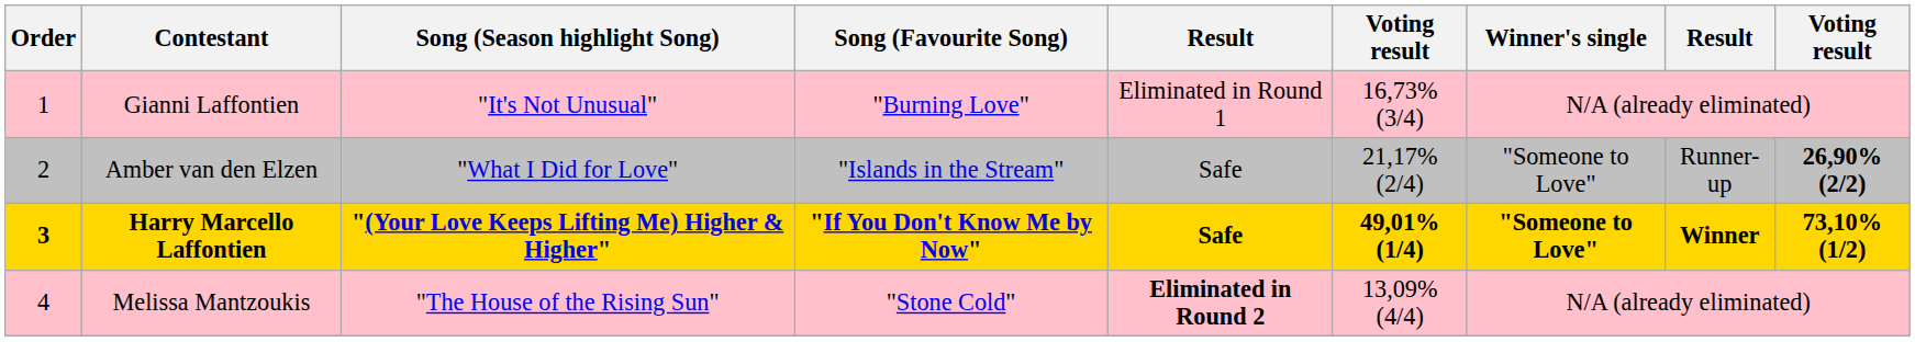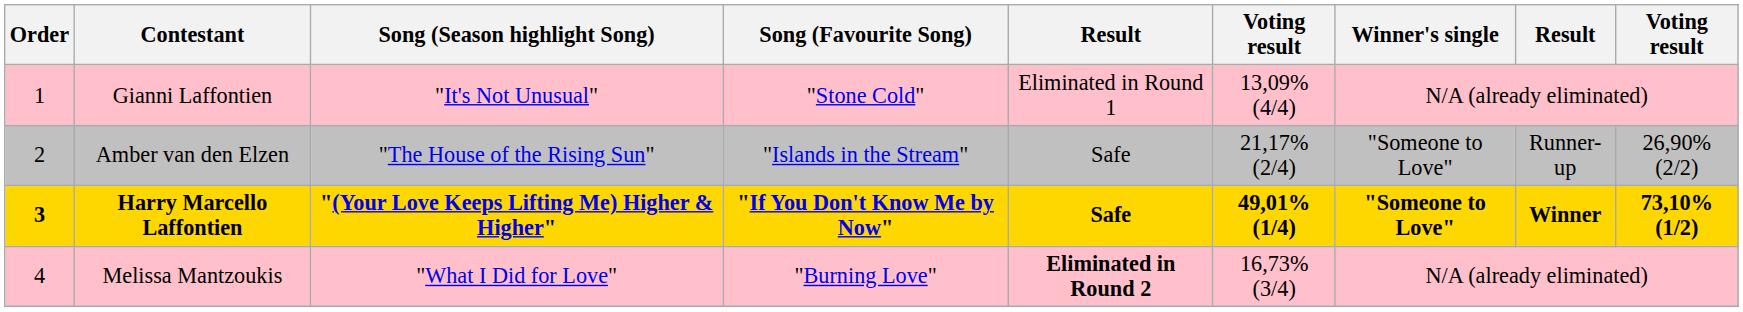Gianni Laffontien | Song (Favourite Song): "Burning Love" -> "Stone Cold"
Gianni Laffontien | column 6: 16,73% (3/4) -> 13,09% (4/4)
Amber van den Elzen | Song (Season highlight Song): "What I Did for Love" -> "The House of the Rising Sun"
Amber van den Elzen | column 9: bold -> normal
Melissa Mantzoukis | Song (Season highlight Song): "The House of the Rising Sun" -> "What I Did for Love"
Melissa Mantzoukis | Song (Favourite Song): "Stone Cold" -> "Burning Love"
Melissa Mantzoukis | column 6: 13,09% (4/4) -> 16,73% (3/4)
